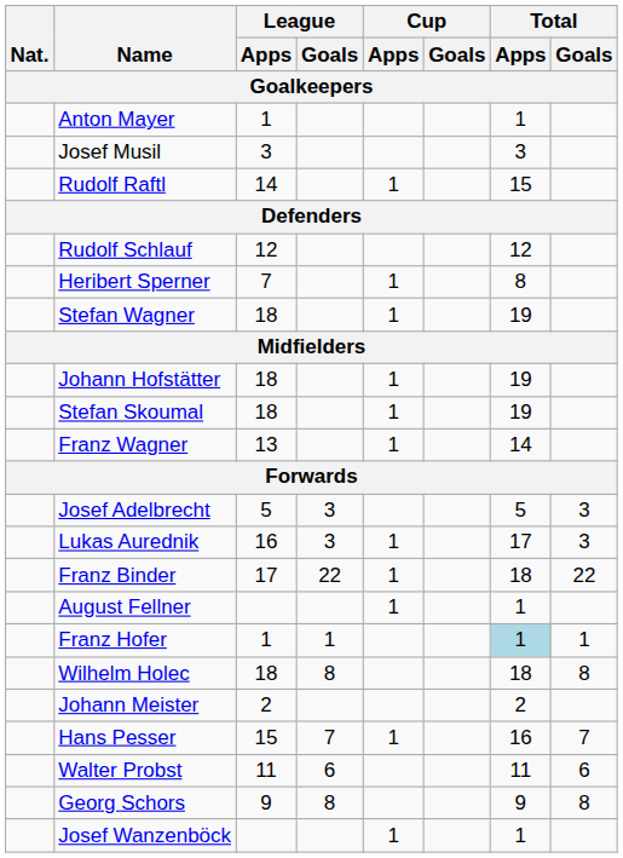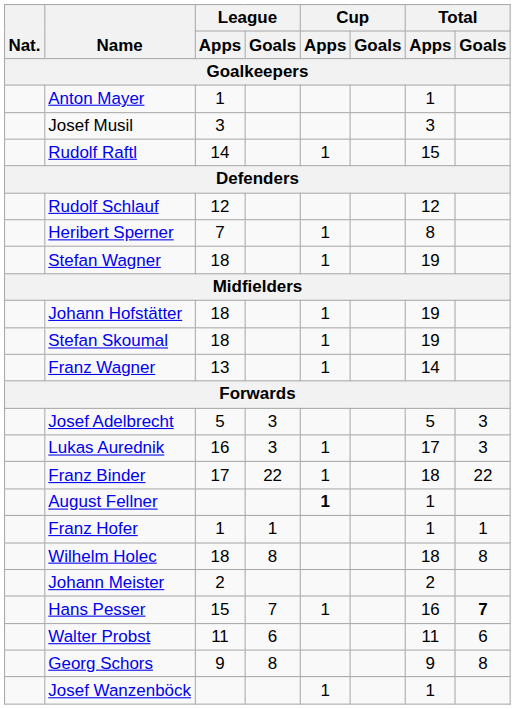August Fellner | Cup / Apps: normal -> bold
Franz Hofer | Total / Apps: lightblue background -> no background
Hans Pesser | Total / Goals: normal -> bold
